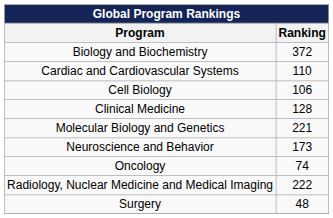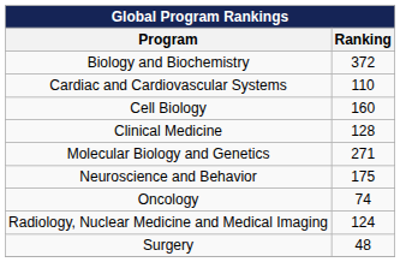Cell Biology | Ranking: 106 -> 160
Molecular Biology and Genetics | Ranking: 221 -> 271
Neuroscience and Behavior | Ranking: 173 -> 175
Radiology, Nuclear Medicine and Medical Imaging | Ranking: 222 -> 124
